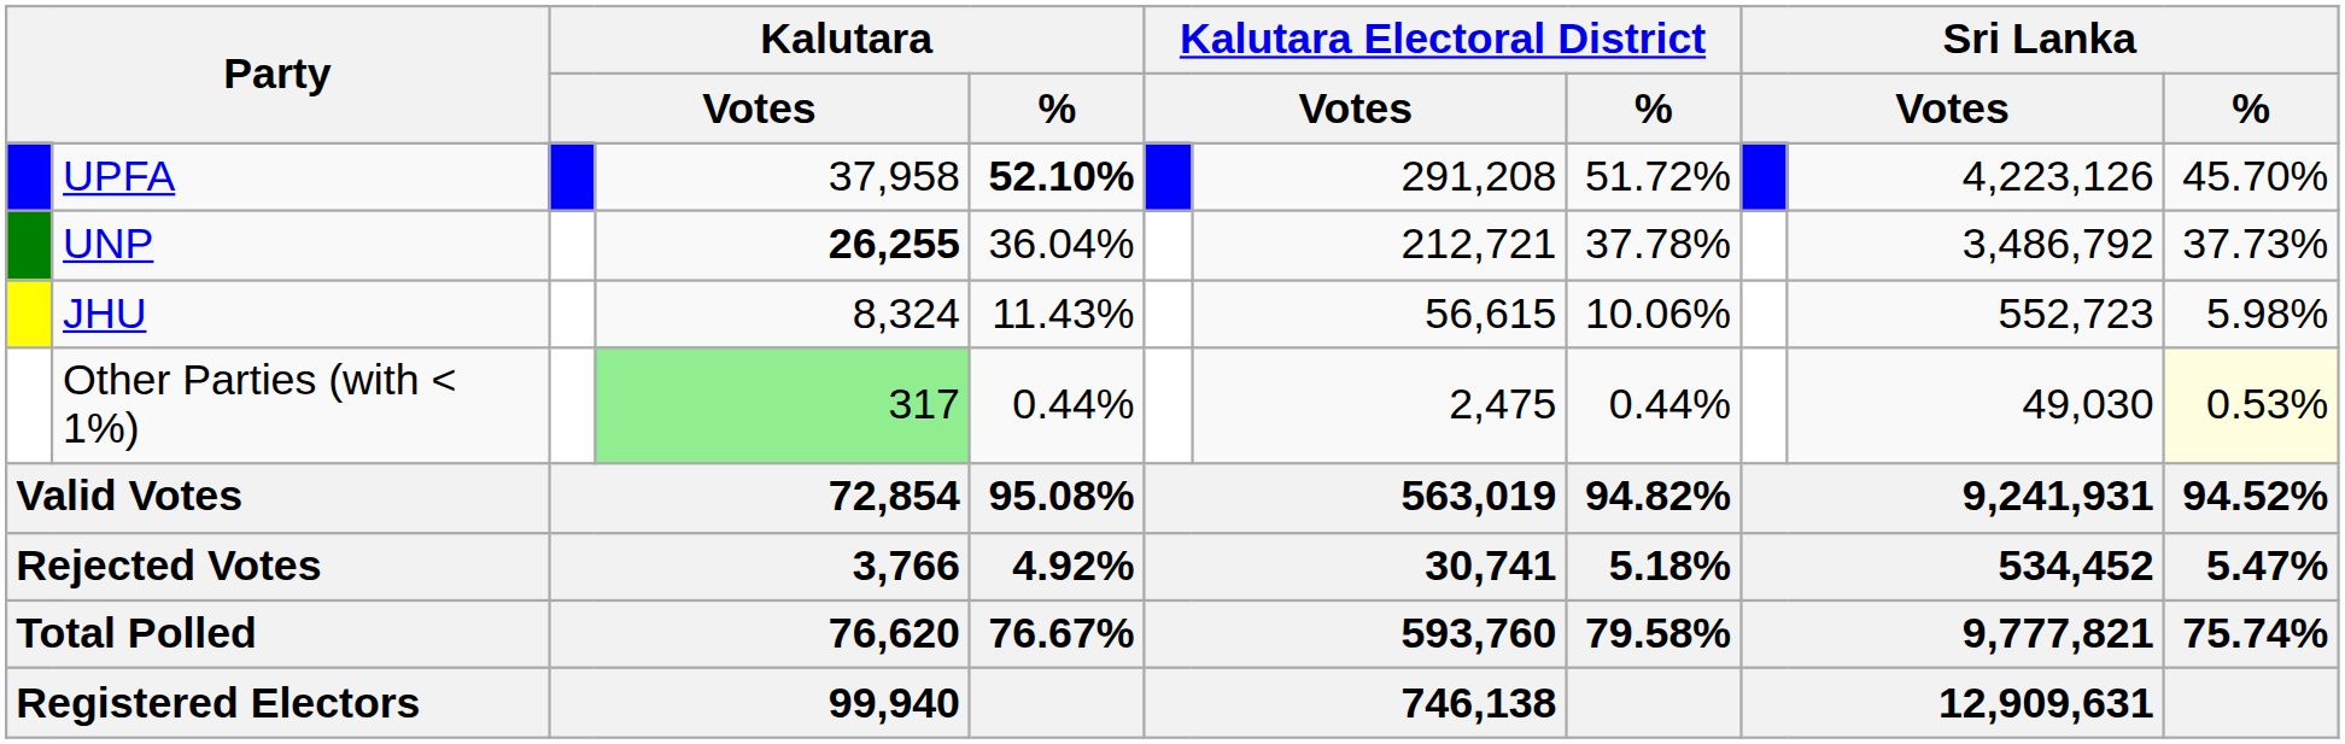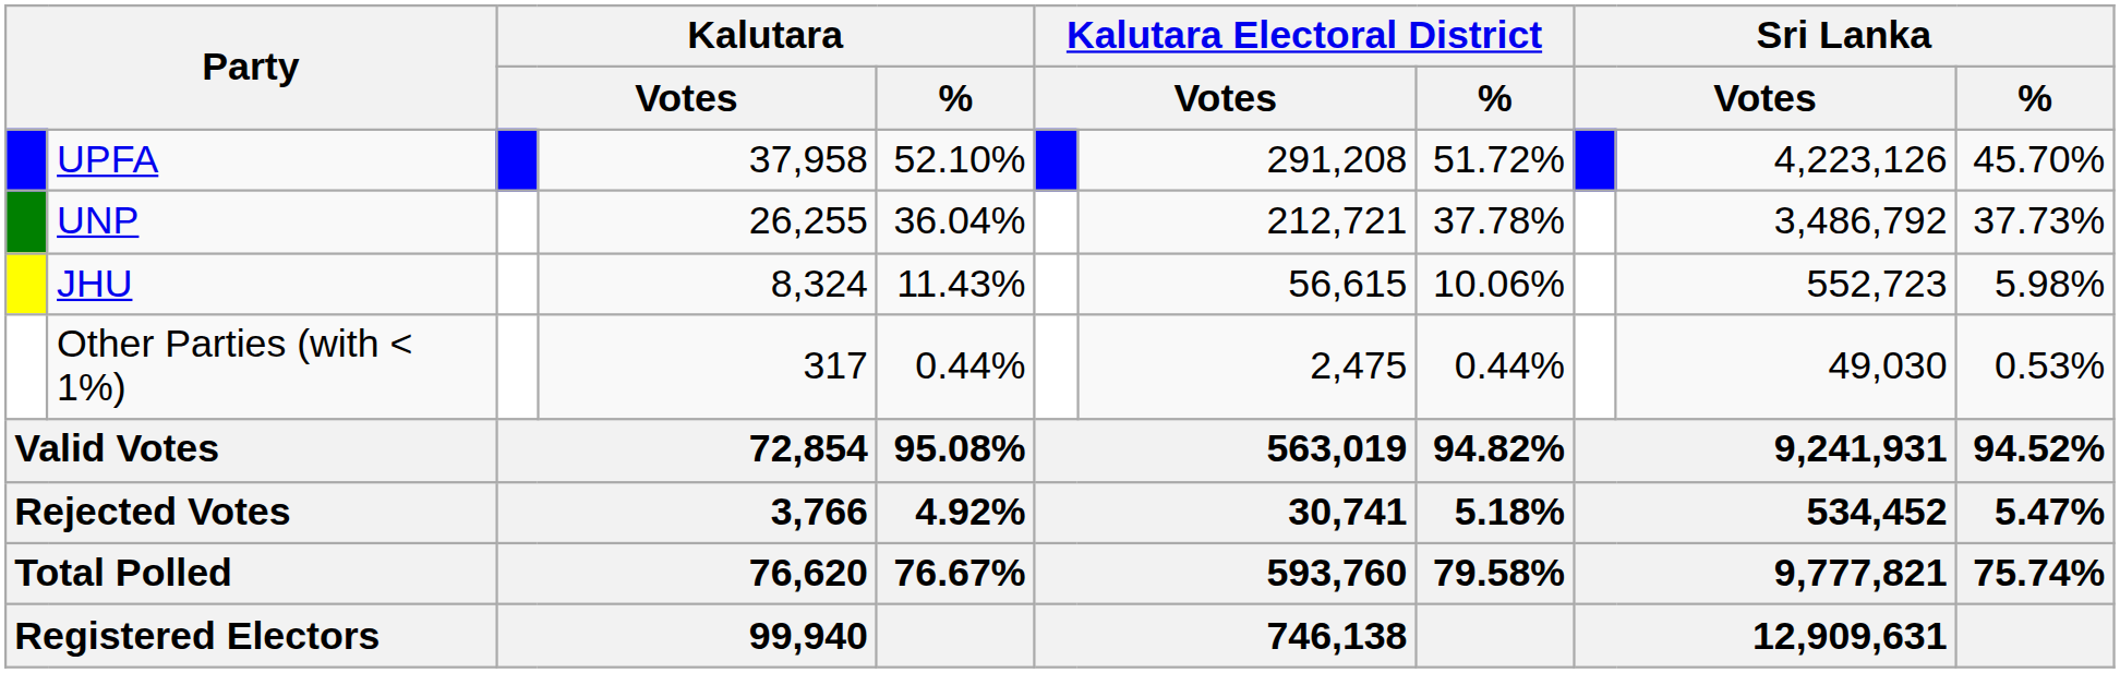UPFA | Kalutara / %: bold -> normal
UNP | column 4: bold -> normal
Other Parties (with < 1%) | column 4: lightgreen background -> no background
Other Parties (with < 1%) | Sri Lanka / %: lightyellow background -> no background
